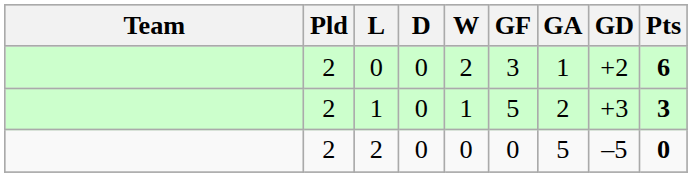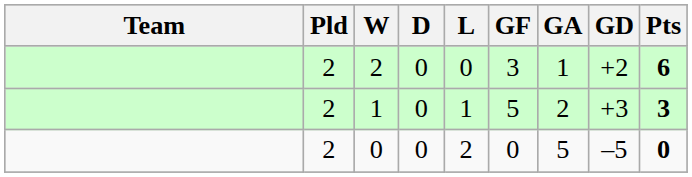columns swapped: W <-> L
